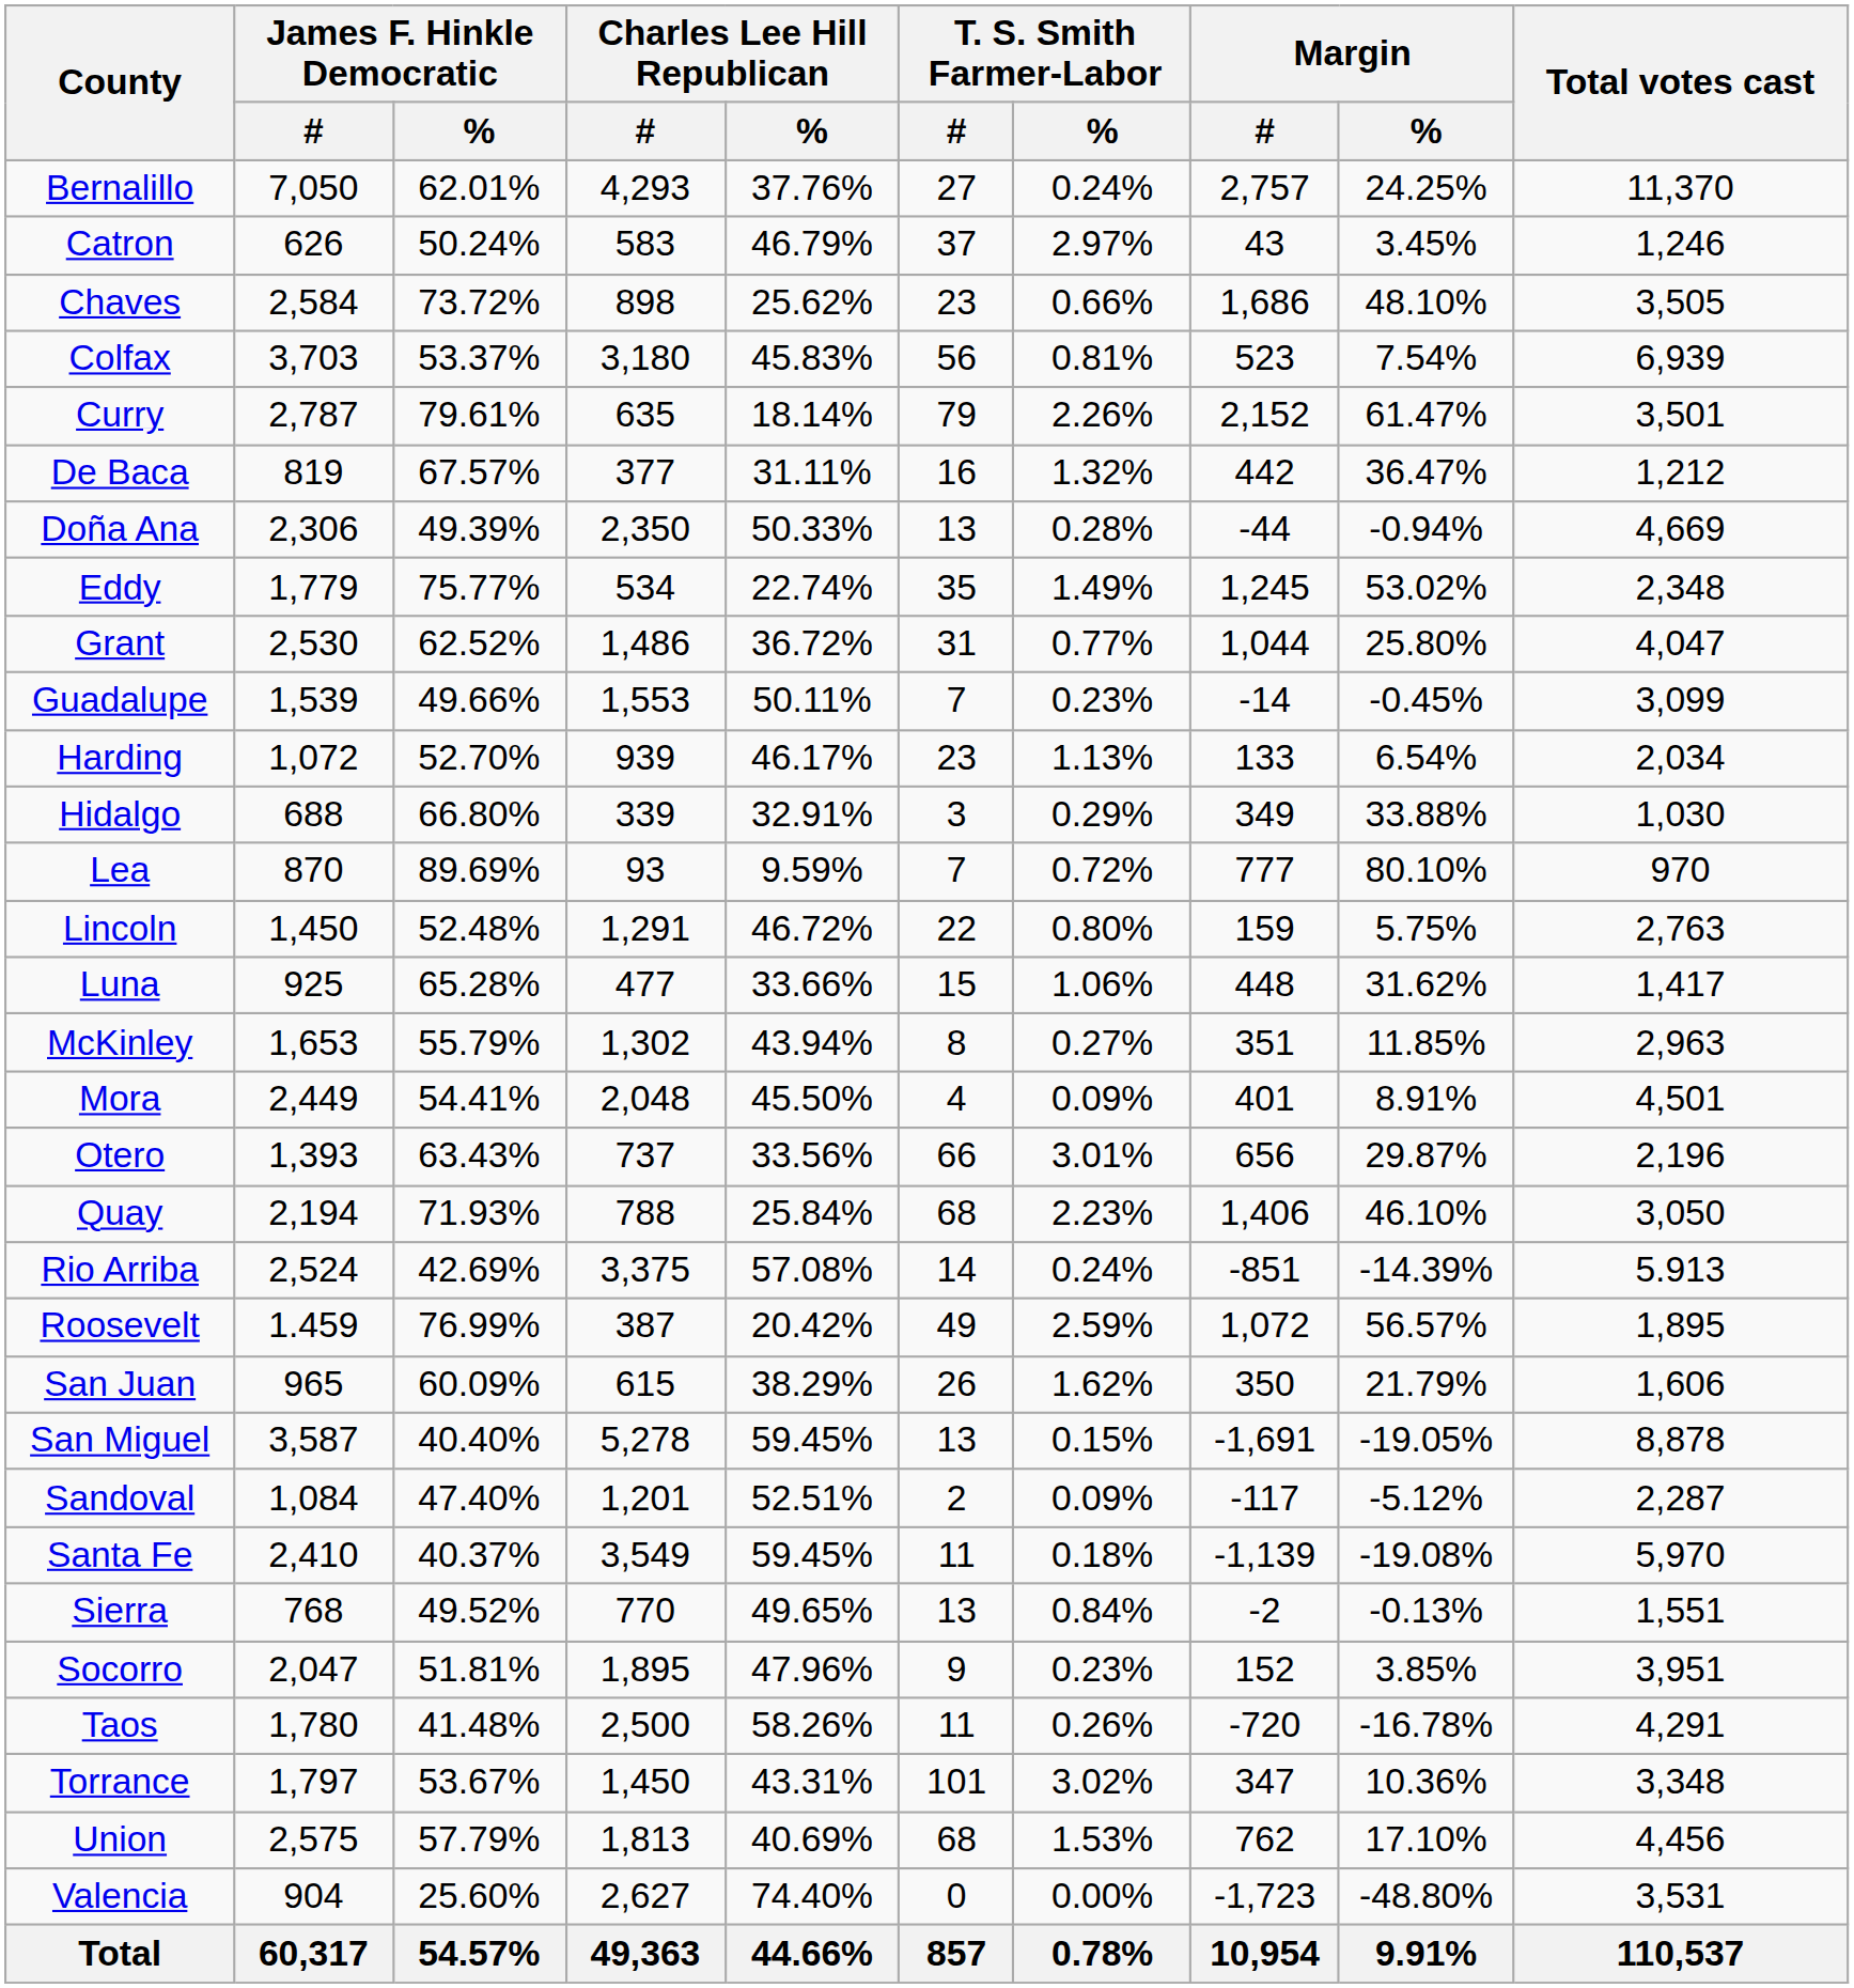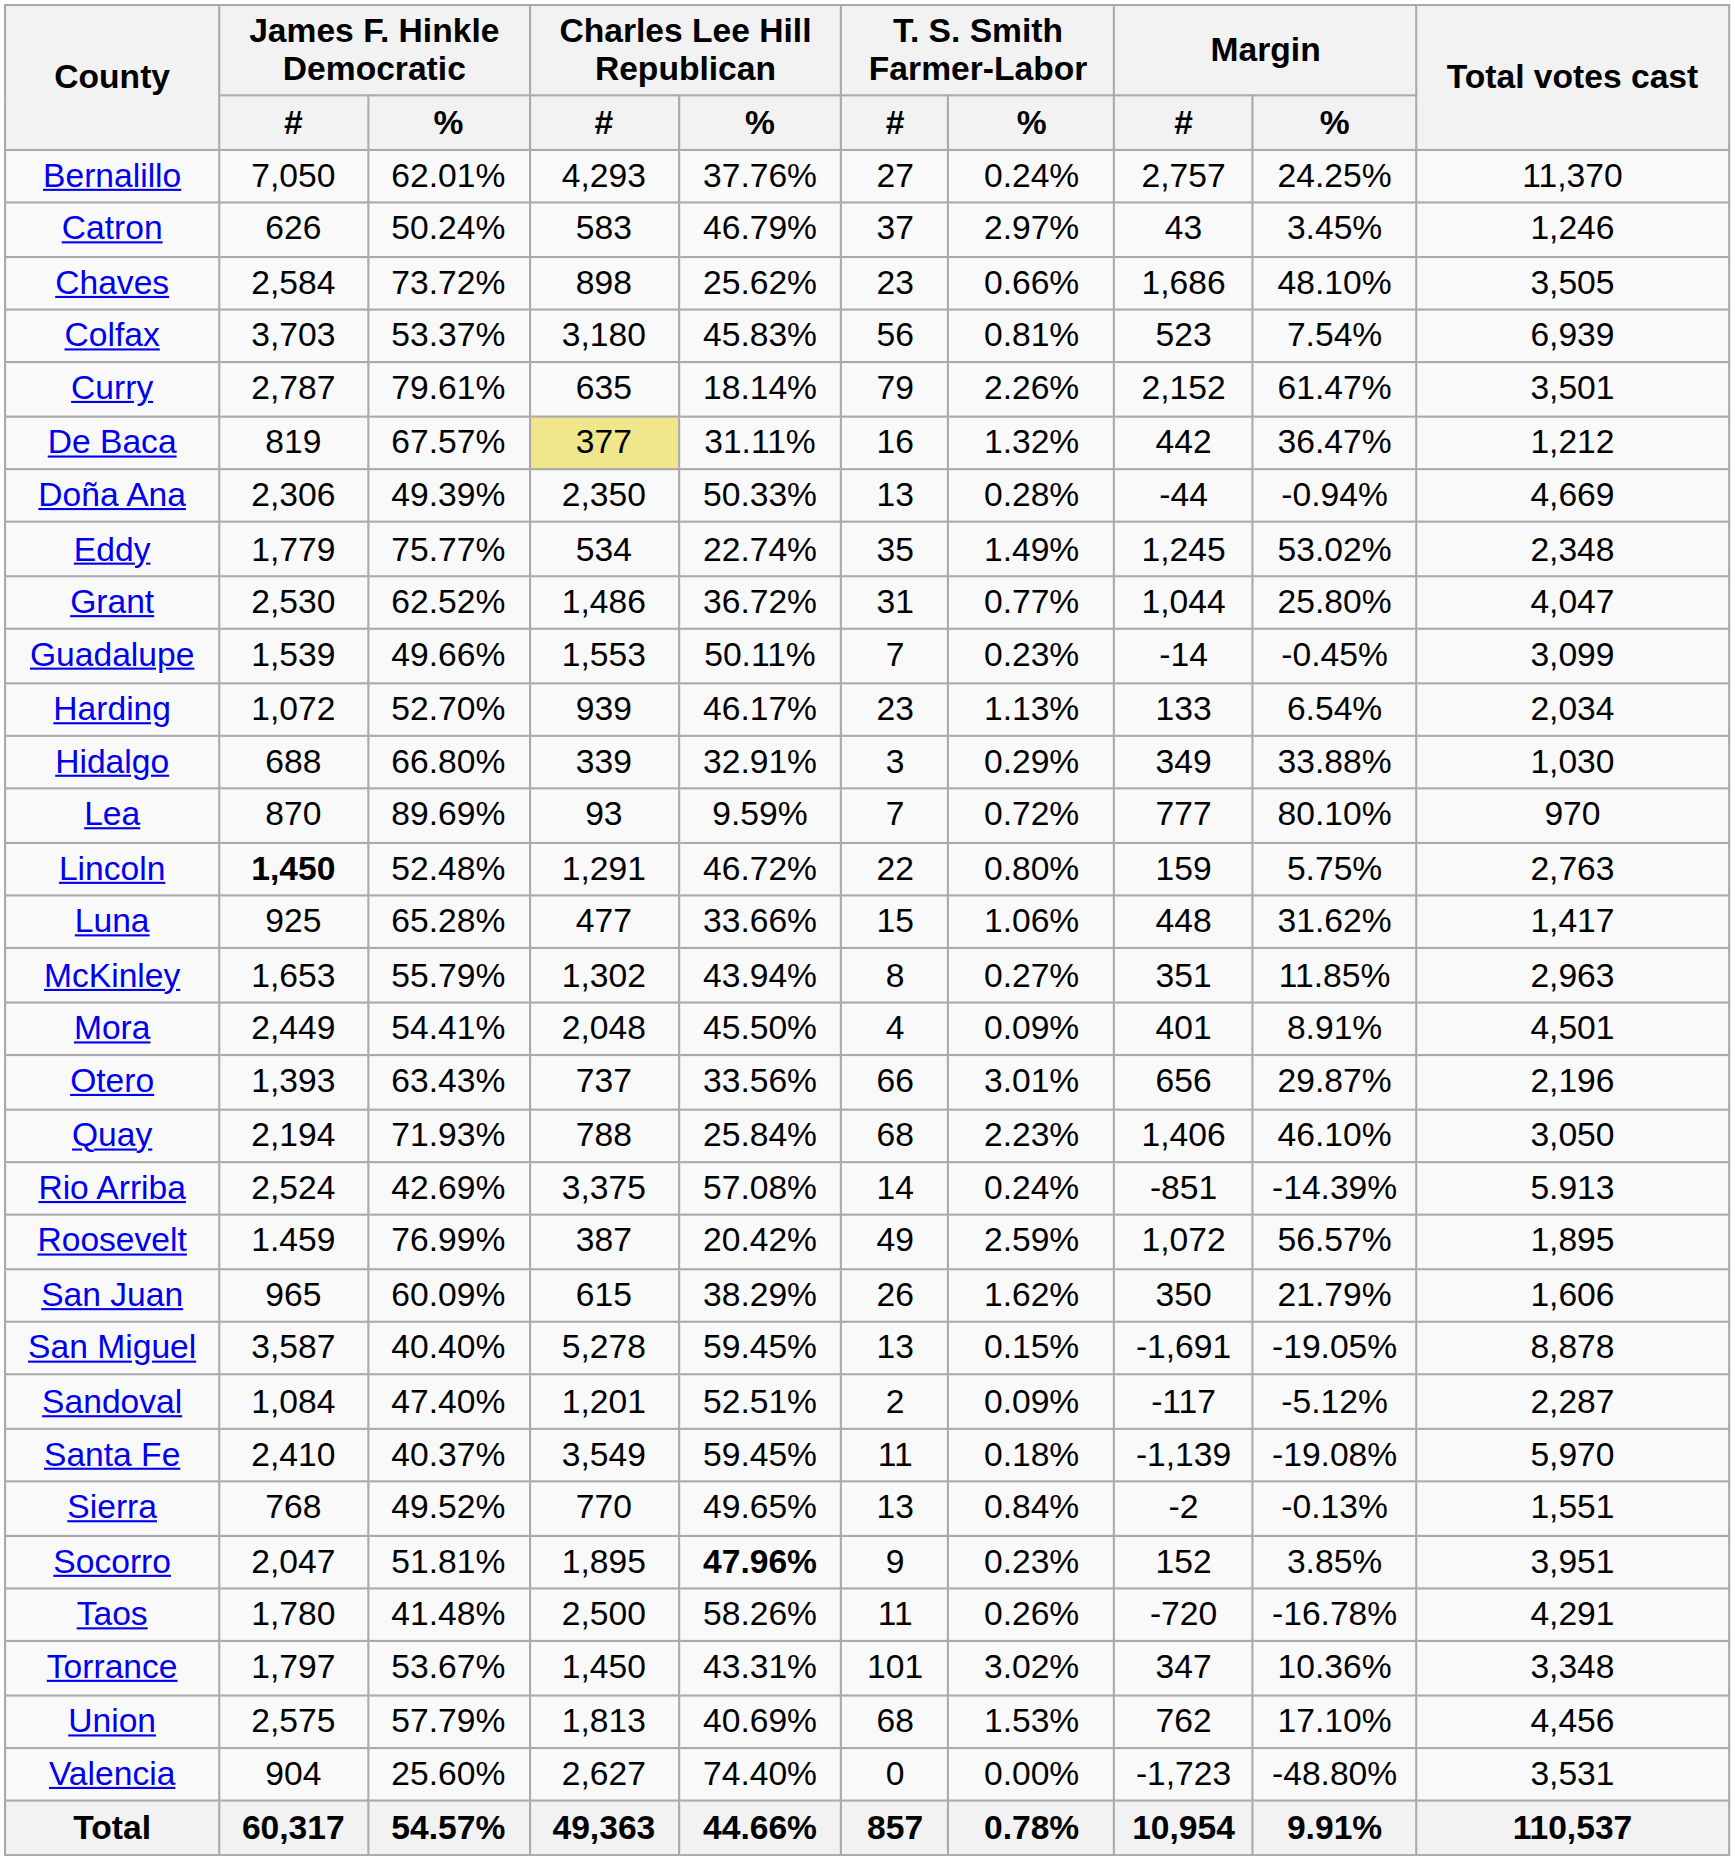De Baca | Charles Lee Hill Republican / #: no background -> khaki background
Lincoln | James F. Hinkle Democratic / #: normal -> bold
Socorro | Charles Lee Hill Republican / %: normal -> bold
